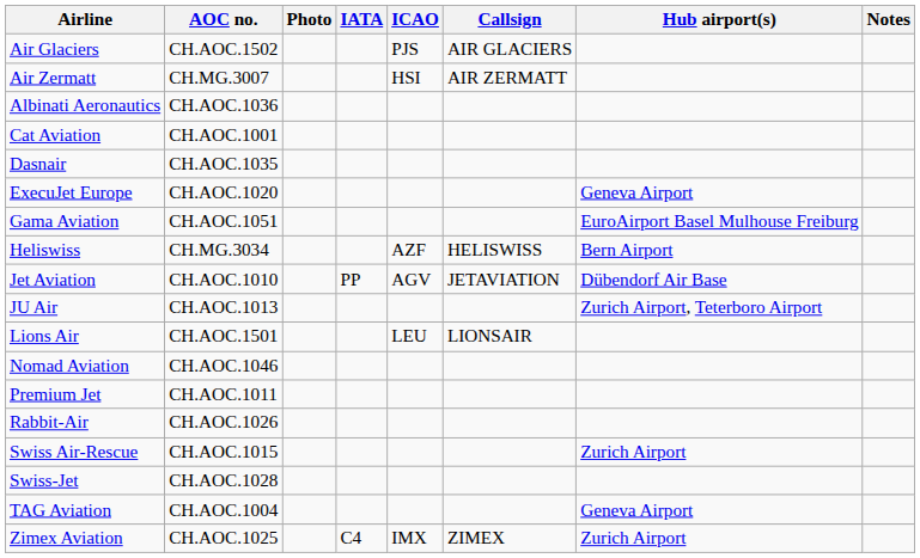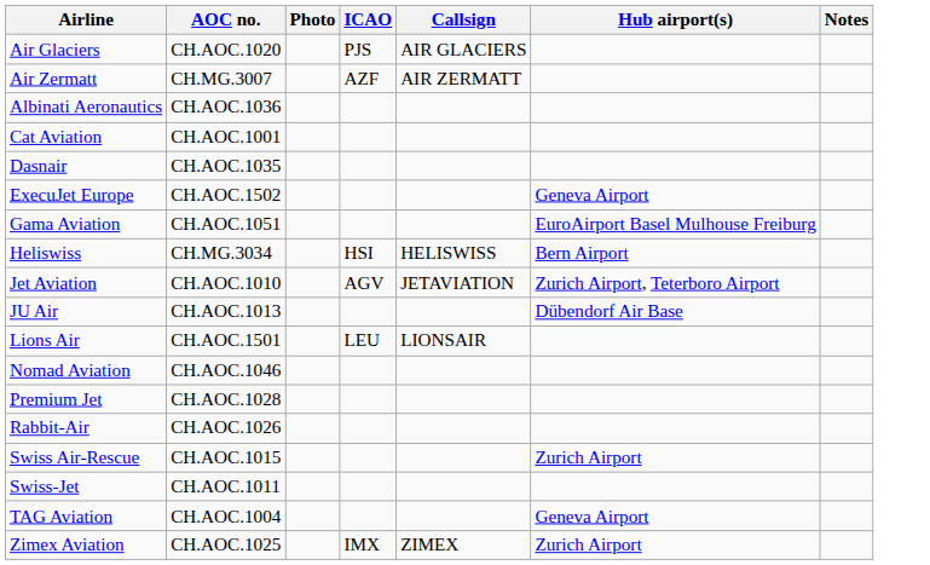- column: IATA | PP | C4
Air Glaciers | AOC no.: CH.AOC.1502 -> CH.AOC.1020
Air Zermatt | ICAO: HSI -> AZF
ExecuJet Europe | AOC no.: CH.AOC.1020 -> CH.AOC.1502
Heliswiss | ICAO: AZF -> HSI
Jet Aviation | Hub airport(s): Dübendorf Air Base -> Zurich Airport, Teterboro Airport
JU Air | Hub airport(s): Zurich Airport, Teterboro Airport -> Dübendorf Air Base
Premium Jet | AOC no.: CH.AOC.1011 -> CH.AOC.1028
Swiss-Jet | AOC no.: CH.AOC.1028 -> CH.AOC.1011
